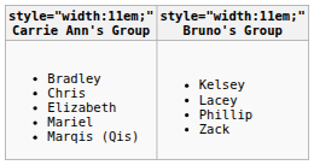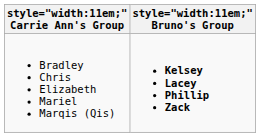Bradley Chris Elizabeth Mariel Marqis (Qis) | style="width:11em;" Bruno's Group: normal -> bold
